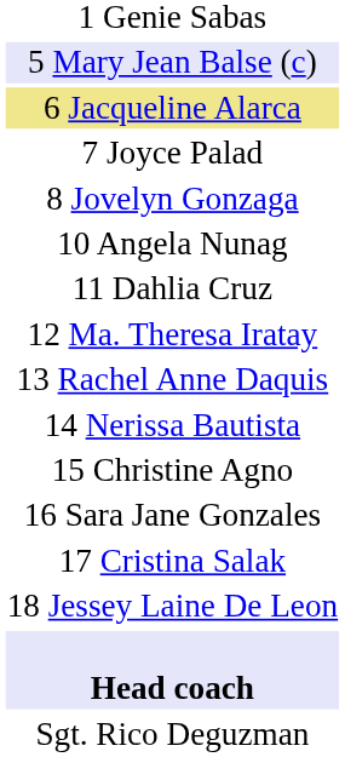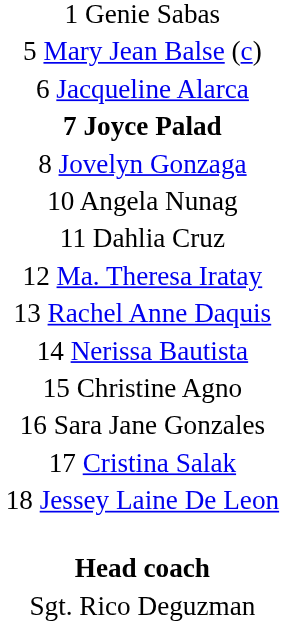row 2 | column 1: lavender background -> no background
row 3 | column 1: khaki background -> no background
row 4 | column 1: normal -> bold
row 15 | column 1: lavender background -> no background
